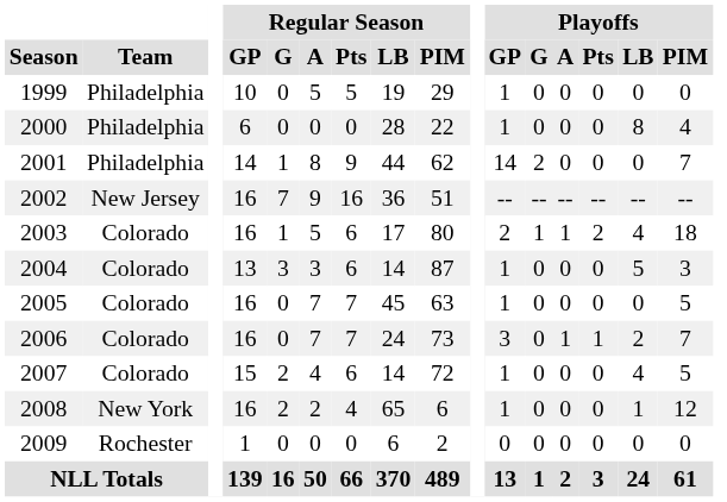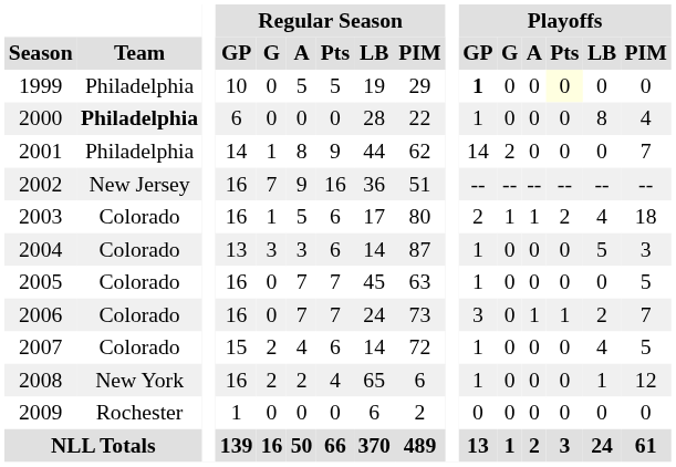1999 | Playoffs / GP: normal -> bold
1999 | Playoffs / Pts: no background -> lightyellow background
2000 | Team: normal -> bold
